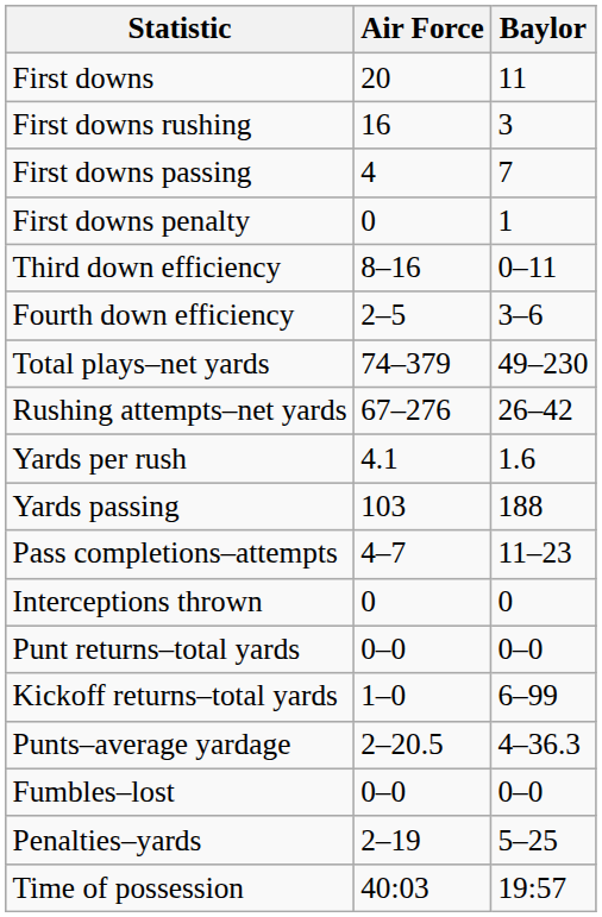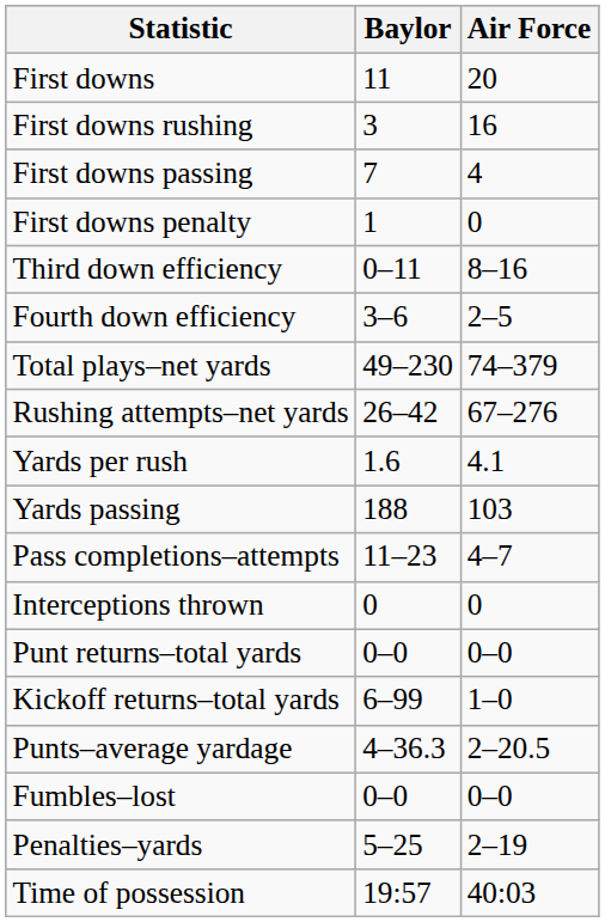columns swapped: Baylor <-> Air Force
